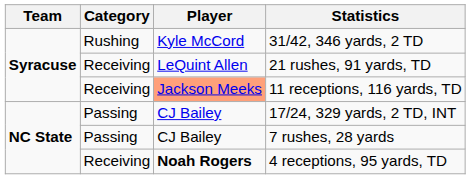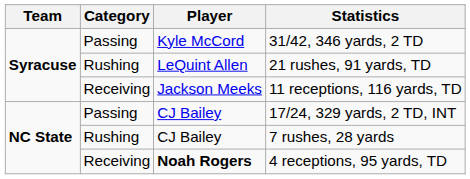31/42, 346 yards, 2 TD | Category: Rushing -> Passing
21 rushes, 91 yards, TD | Category: Receiving -> Rushing
11 receptions, 116 yards, TD | Player: lightsalmon background -> no background
7 rushes, 28 yards | Category: Passing -> Rushing
